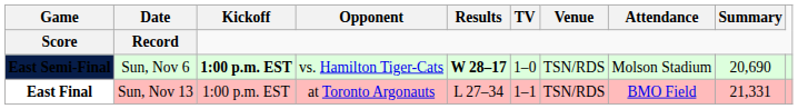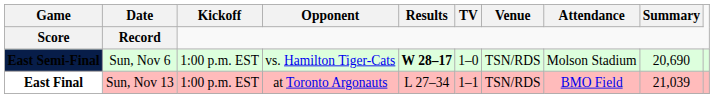East Semi-Final | Kickoff: bold -> normal
East Final | Summary: 21,331 -> 21,039
